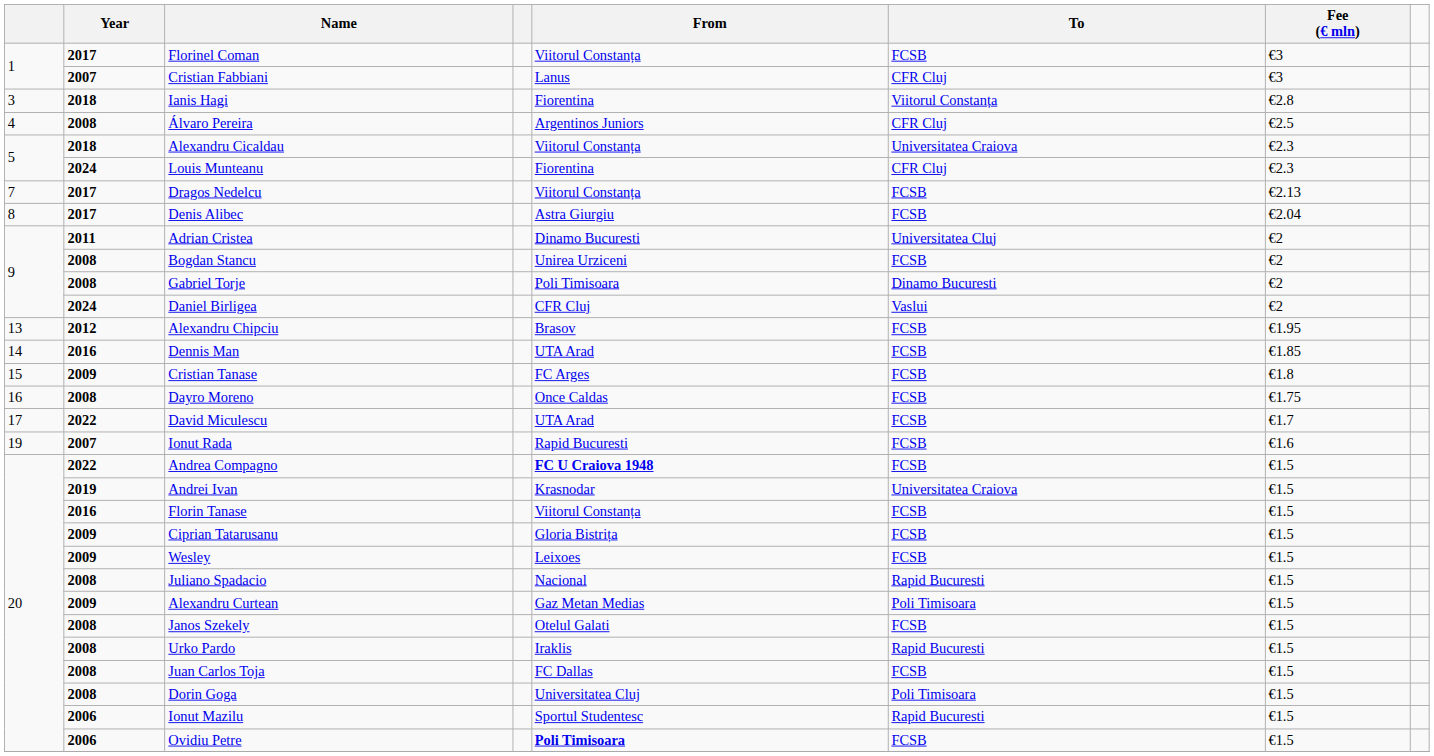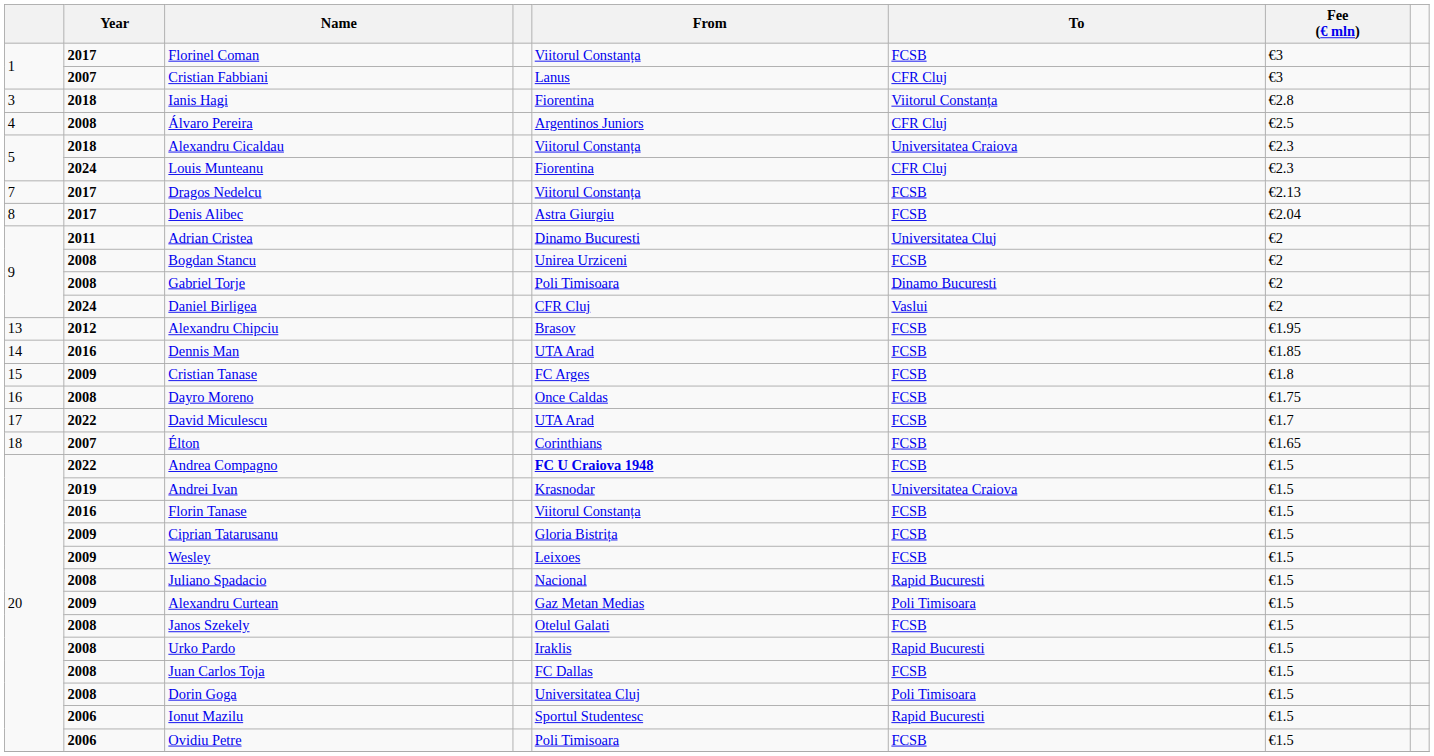+ row: 18 | 2007 | Élton | Corinthians | FCSB | €1.65
- row: 19 | 2007 | Ionut Rada | Rapid Bucuresti | FCSB | €1.6
Ovidiu Petre | From: bold -> normal
